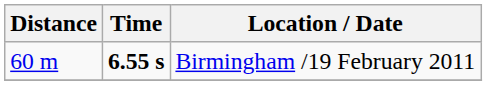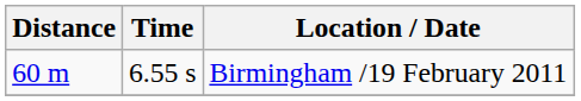Birmingham /19 February 2011 | Time: bold -> normal
